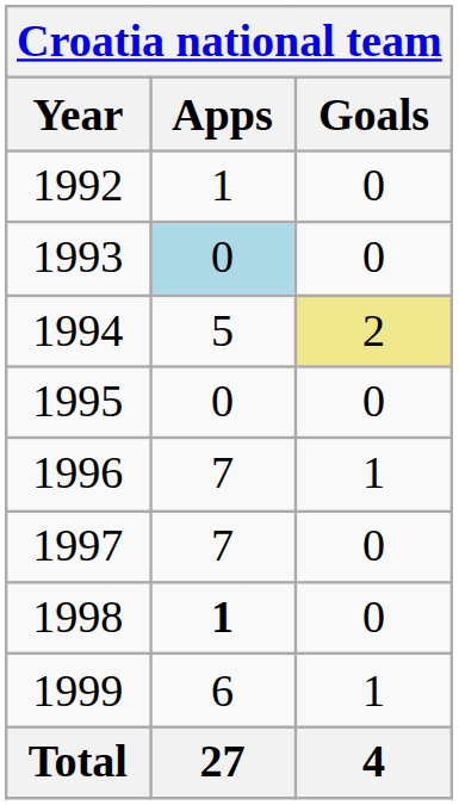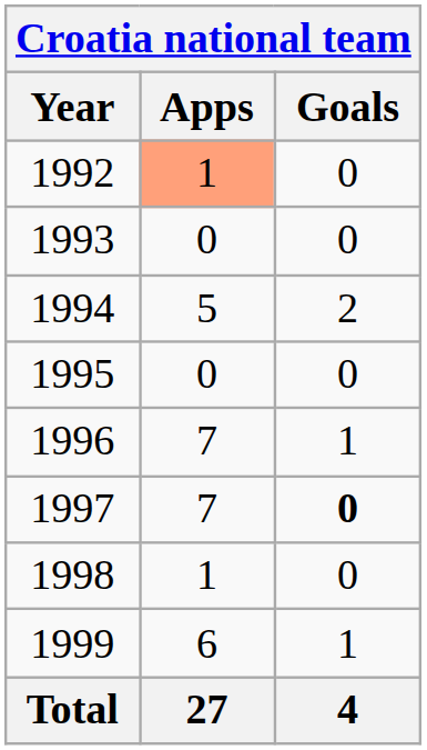1992 | Apps: no background -> lightsalmon background
1993 | Apps: lightblue background -> no background
1994 | Goals: khaki background -> no background
1997 | Goals: normal -> bold
1998 | Apps: bold -> normal
